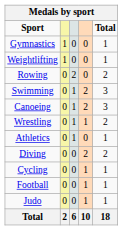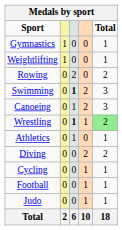Swimming | column 3: normal -> bold
Wrestling | column 3: normal -> bold
Wrestling | Total: no background -> lightgreen background
